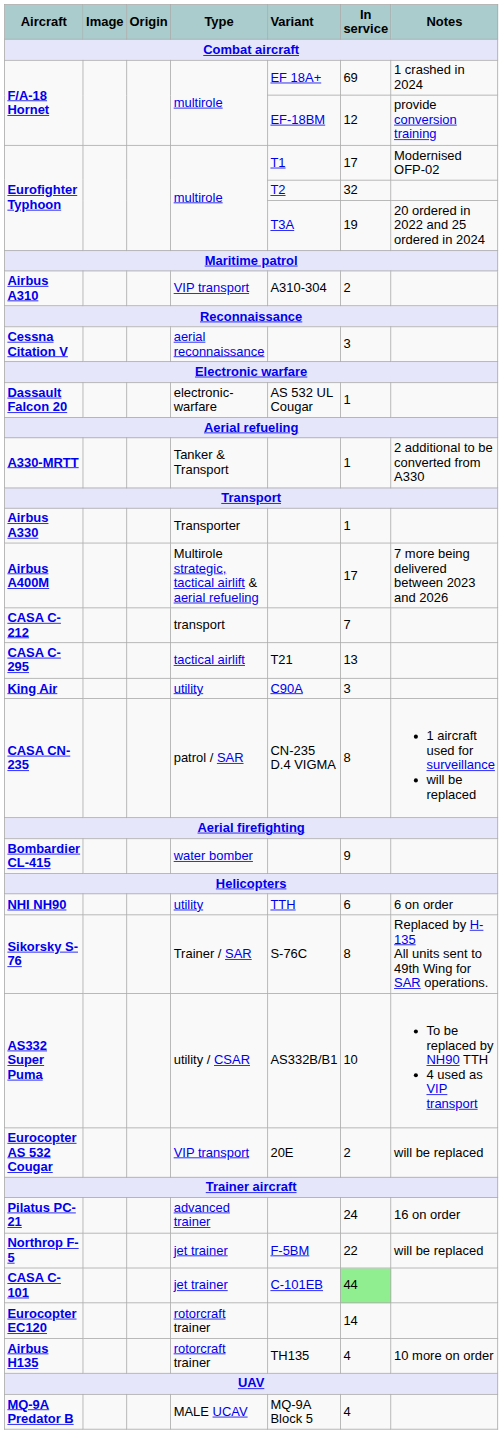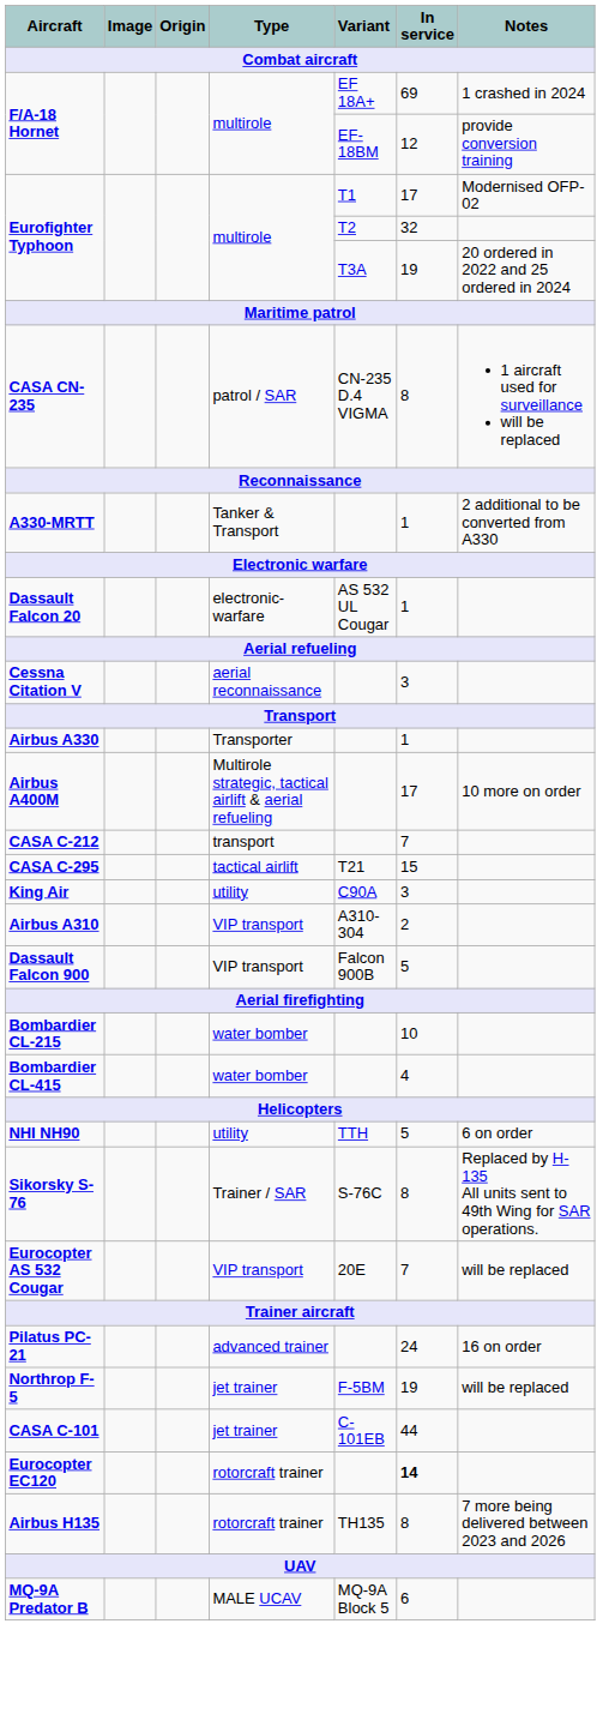rows swapped: CASA CN-235 <-> Airbus A310
rows swapped: Cessna Citation V <-> A330-MRTT
Airbus A400M | Notes: 7 more being delivered between 2023 and 2026 -> 10 more on order
CASA C-295 | In service: 13 -> 15
+ row: Dassault Falcon 900 | VIP transport | Falcon 900B | 5
+ row: Bombardier CL-215 | water bomber | 10
Bombardier CL-415 | In service: 9 -> 4
NHI NH90 | In service: 6 -> 5
- row: AS332 Super Puma | utility / CSAR | AS332B/B1 | 10 | To be replaced by NH90 TTH 4 used as VIP transport
Eurocopter AS 532 Cougar | In service: 2 -> 7
Northrop F-5 | In service: 22 -> 19
CASA C-101 | In service: lightgreen background -> no background
Eurocopter EC120 | In service: normal -> bold
Airbus H135 | In service: 4 -> 8
Airbus H135 | Notes: 10 more on order -> 7 more being delivered between 2023 and 2026
MQ-9A Predator B | In service: 4 -> 6
